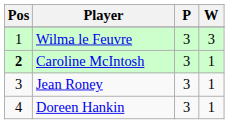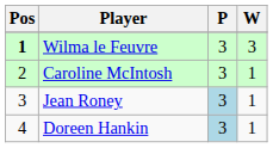Wilma le Feuvre | Pos: normal -> bold
Caroline McIntosh | Pos: bold -> normal
Jean Roney | P: no background -> lightblue background
Doreen Hankin | P: no background -> lightblue background
